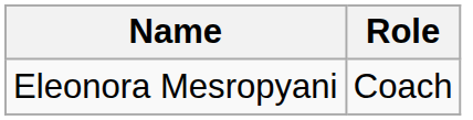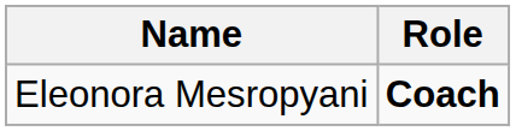Eleonora Mesropyani | Role: normal -> bold
